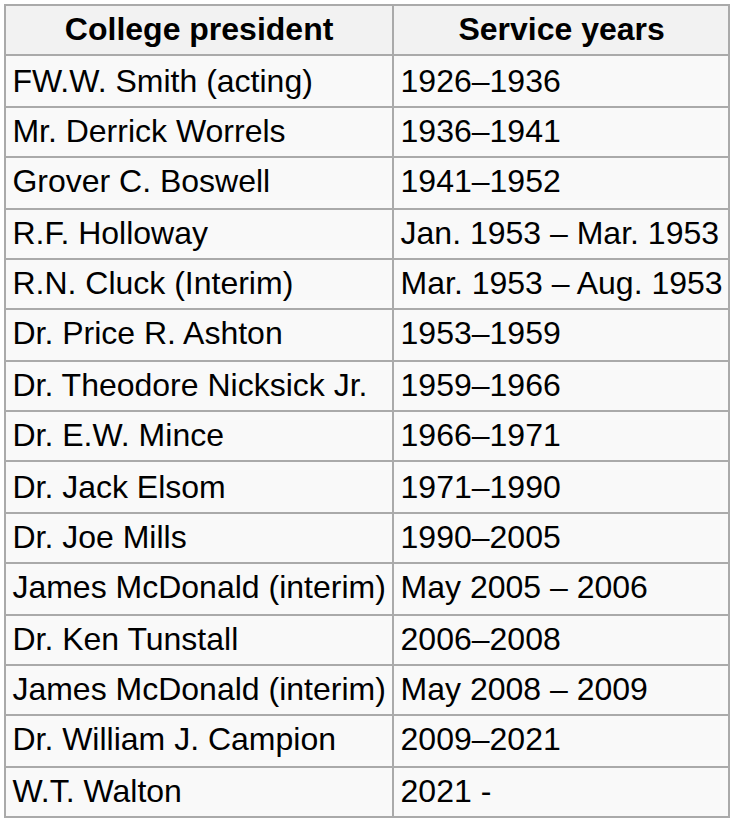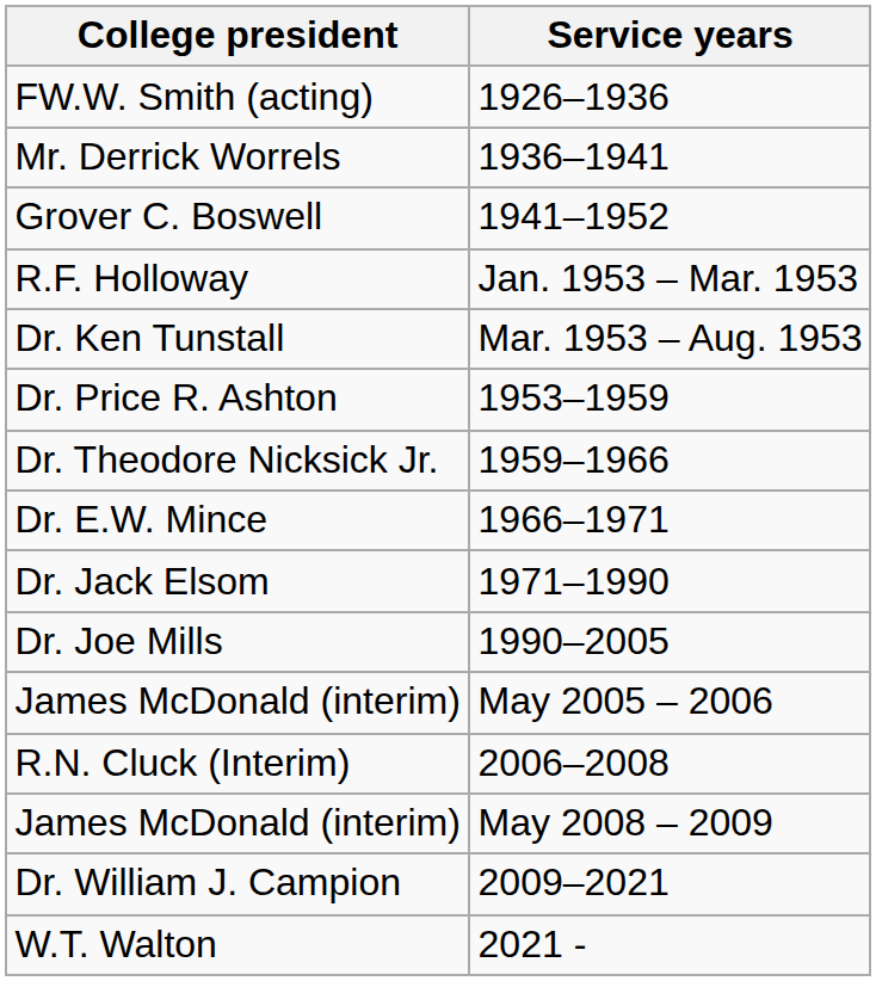row 6 | College president: R.N. Cluck (Interim) -> Dr. Ken Tunstall
row 13 | College president: Dr. Ken Tunstall -> R.N. Cluck (Interim)
